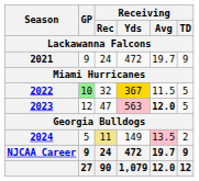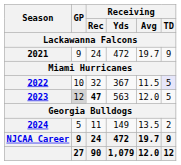2022 | GP: lightgreen background -> no background
2022 | Receiving / Yds: gold background -> no background
2022 | Receiving / TD: no background -> lavender background
2023 | GP: no background -> lightgrey background
2023 | Receiving / Rec: normal -> bold
2023 | Receiving / Yds: pink background -> no background
2023 | Receiving / Avg: bold -> normal
2024 | Receiving / Rec: khaki background -> no background
2024 | Receiving / Avg: pink background -> no background
